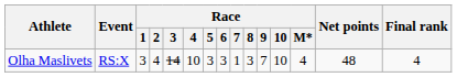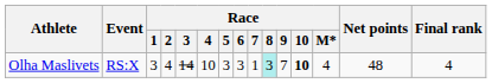Olha Maslivets | Race / 8: no background -> paleturquoise background
Olha Maslivets | Race / 10: normal -> bold
